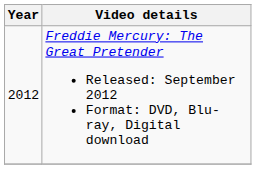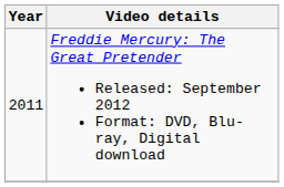row 2 | Year: 2012 -> 2011
